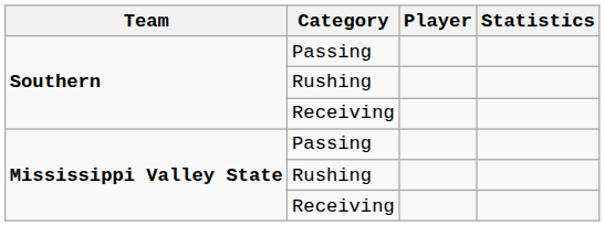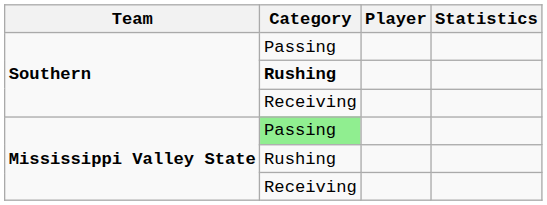Southern / Rushing | Category: normal -> bold
Mississippi Valley State / Passing | Category: no background -> lightgreen background
